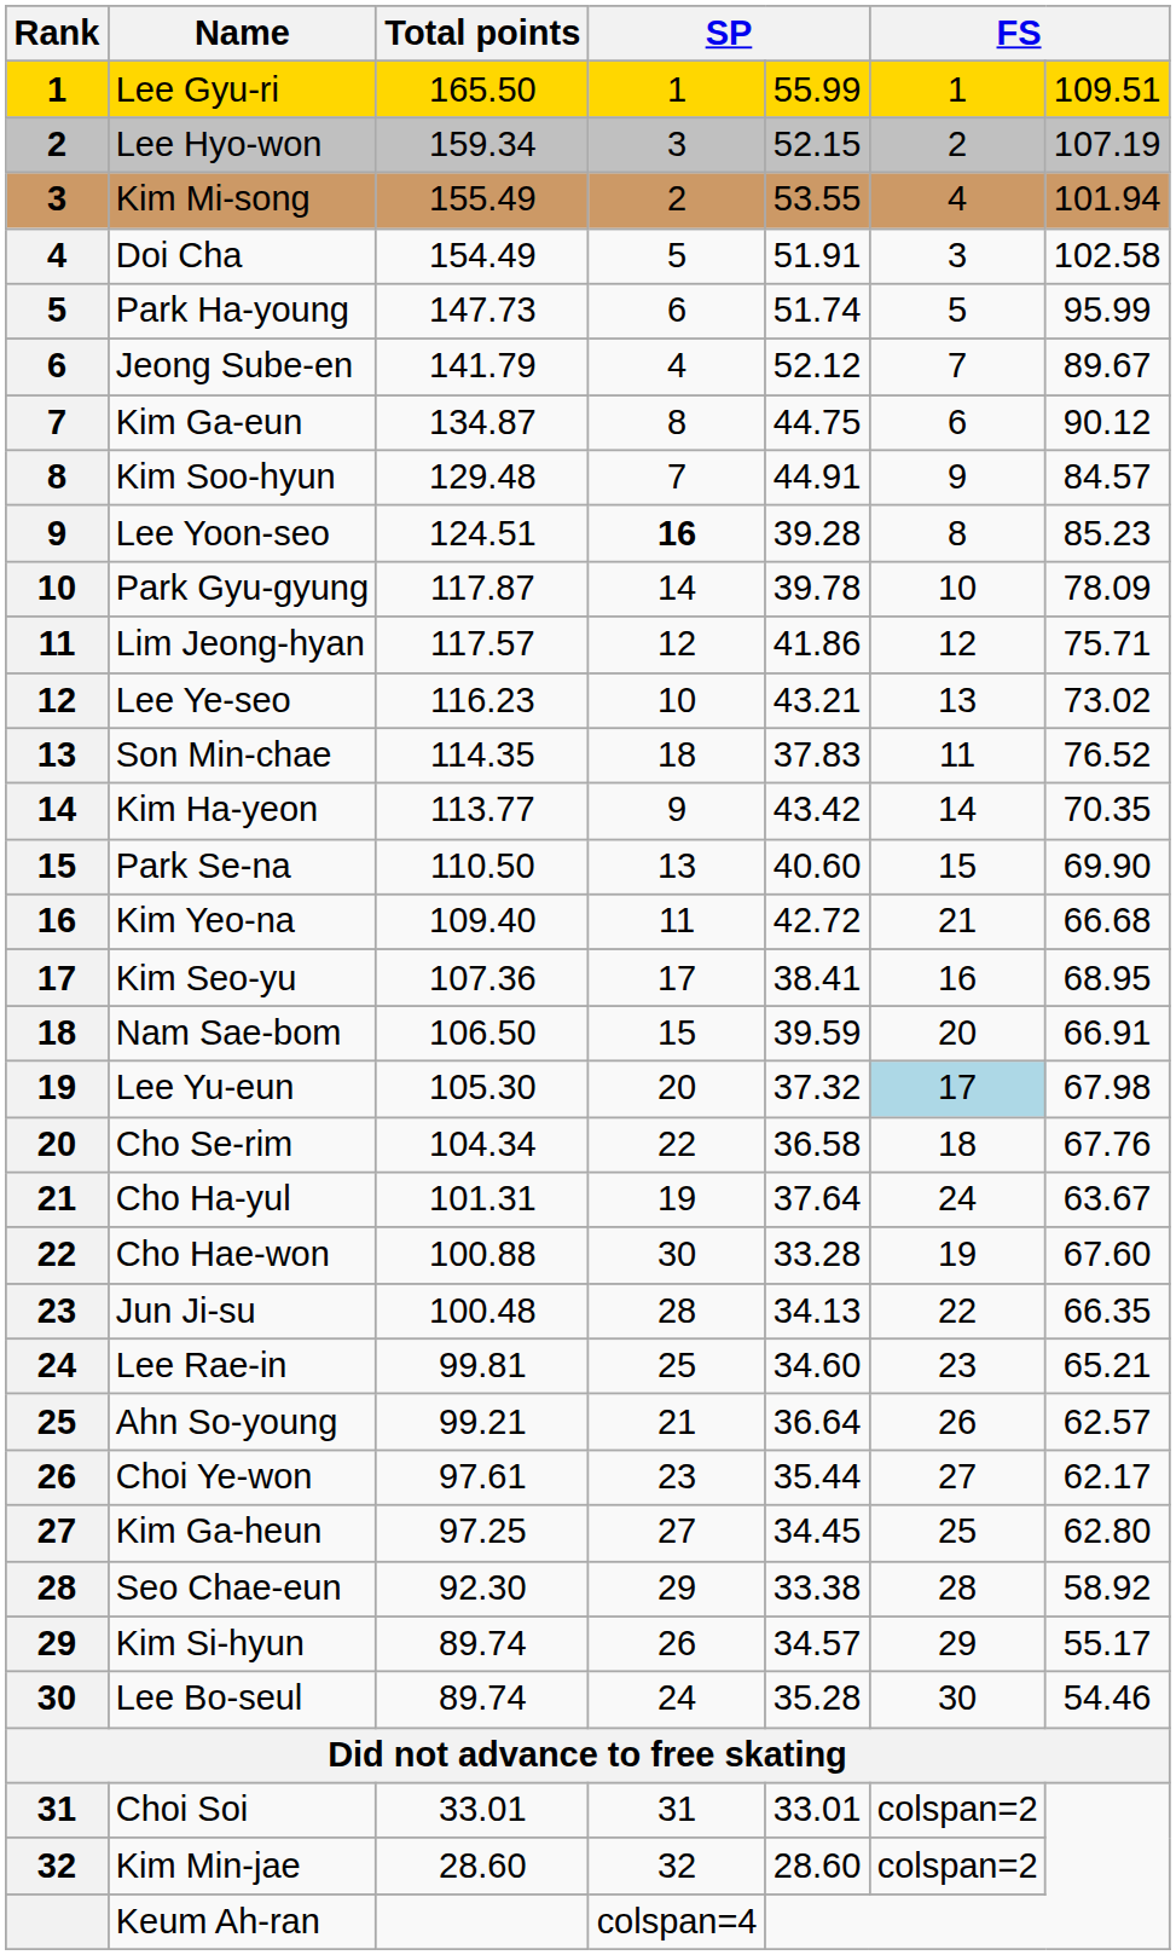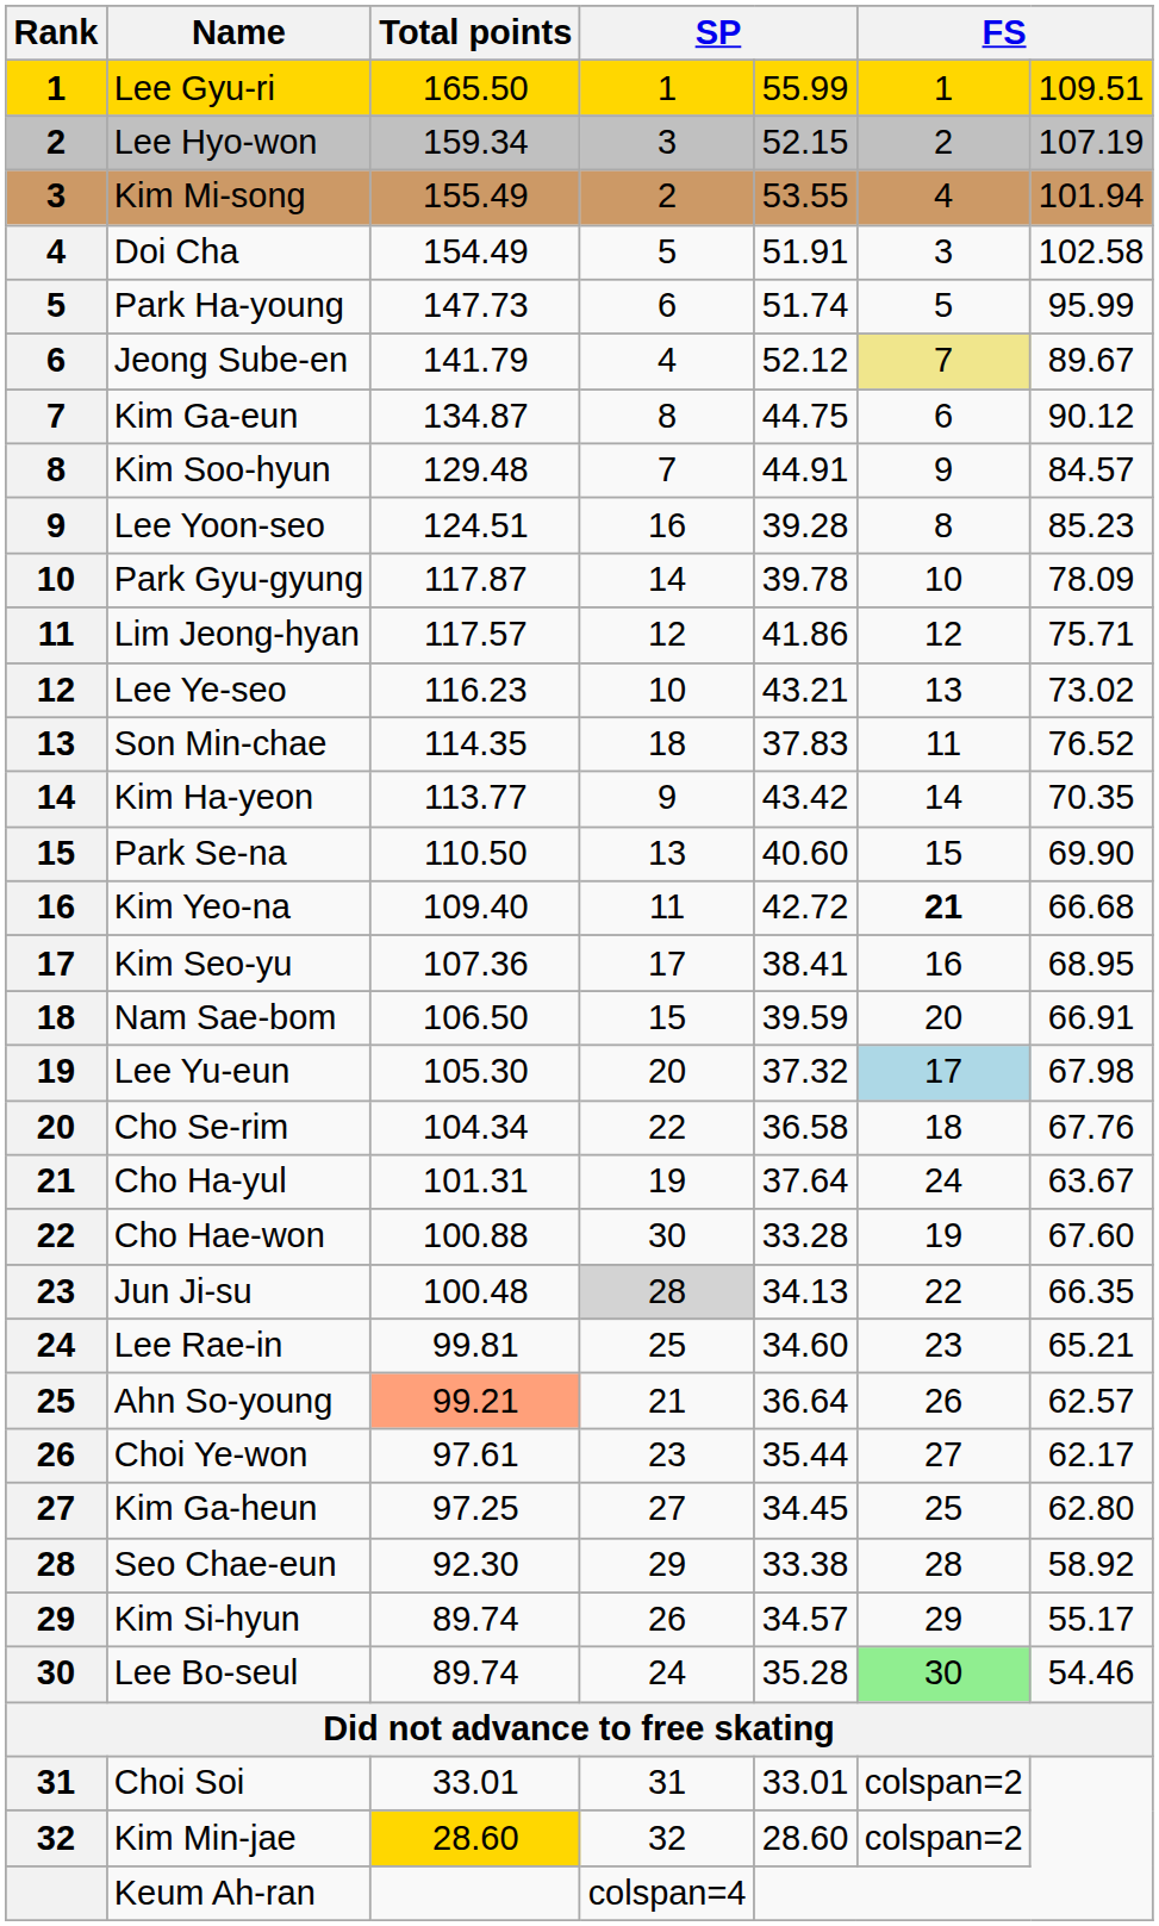Jeong Sube-en | column 6: no background -> khaki background
Lee Yoon-seo | column 4: bold -> normal
Kim Yeo-na | column 6: normal -> bold
Jun Ji-su | column 4: no background -> lightgrey background
Ahn So-young | Total points: no background -> lightsalmon background
Lee Bo-seul | column 6: no background -> lightgreen background
Kim Min-jae | Total points: no background -> gold background
